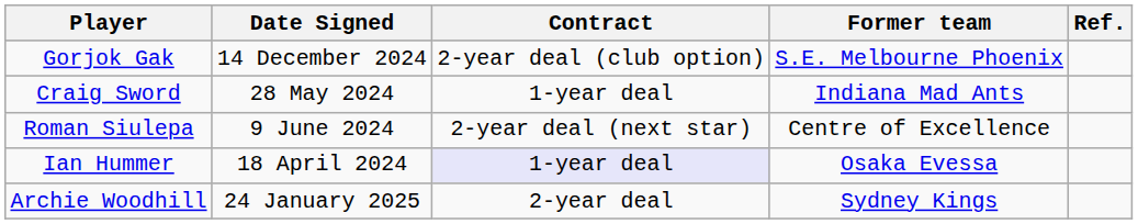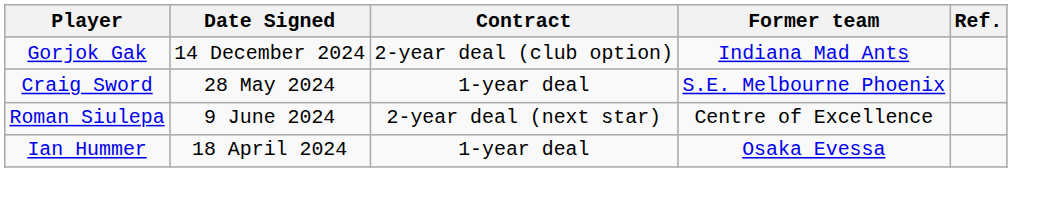Gorjok Gak | Former team: S.E. Melbourne Phoenix -> Indiana Mad Ants
Craig Sword | Former team: Indiana Mad Ants -> S.E. Melbourne Phoenix
Ian Hummer | Contract: lavender background -> no background
- row: Archie Woodhill | 24 January 2025 | 2-year deal | Sydney Kings
